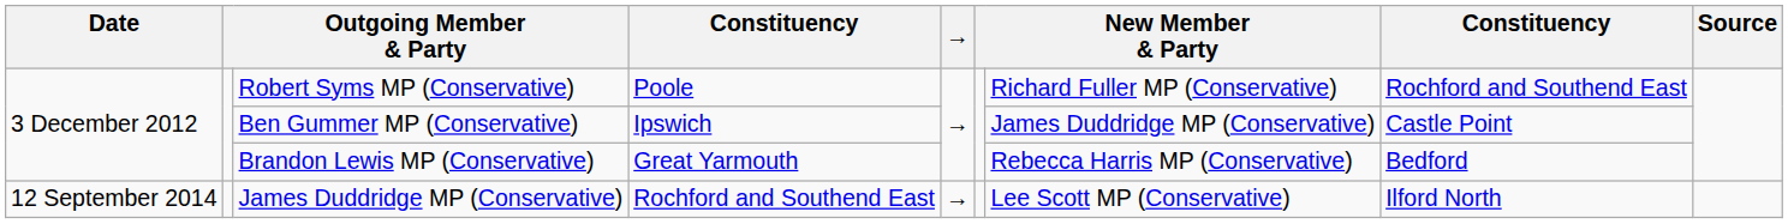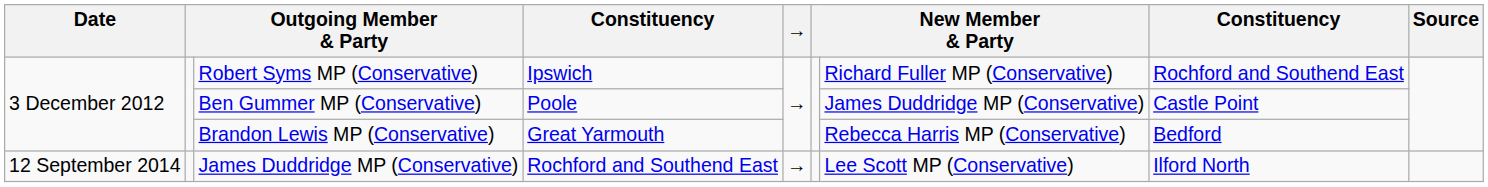Robert Syms MP (Conservative) | column 4: Poole -> Ipswich
Ben Gummer MP (Conservative) | column 4: Ipswich -> Poole
